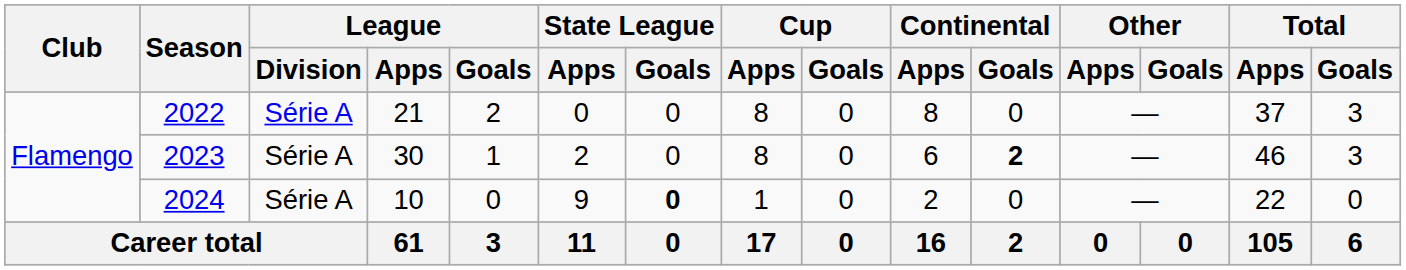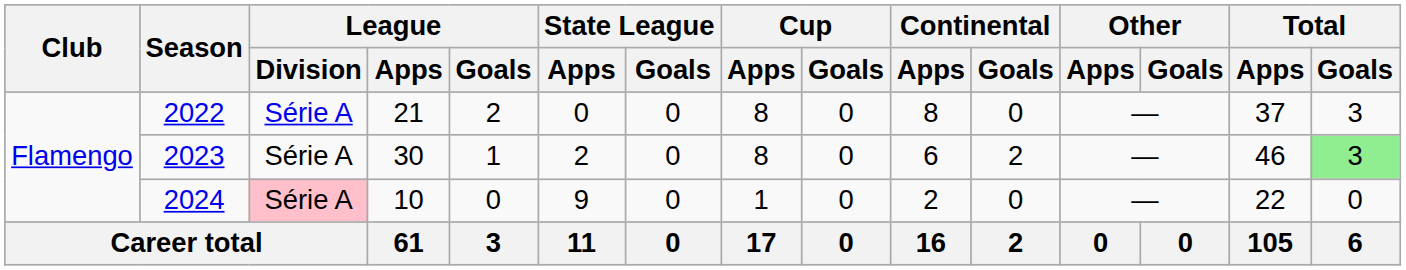2023 | Continental / Goals: bold -> normal
2023 | Total / Goals: no background -> lightgreen background
2024 | League / Division: no background -> pink background
2024 | State League / Goals: bold -> normal
